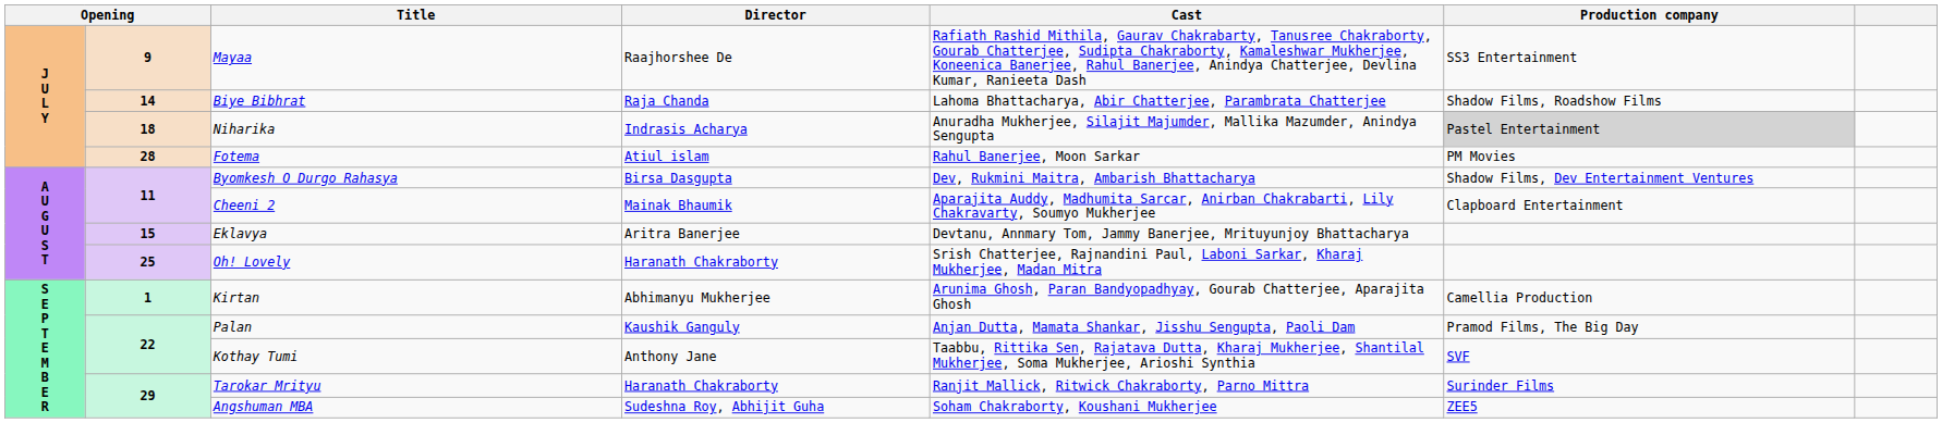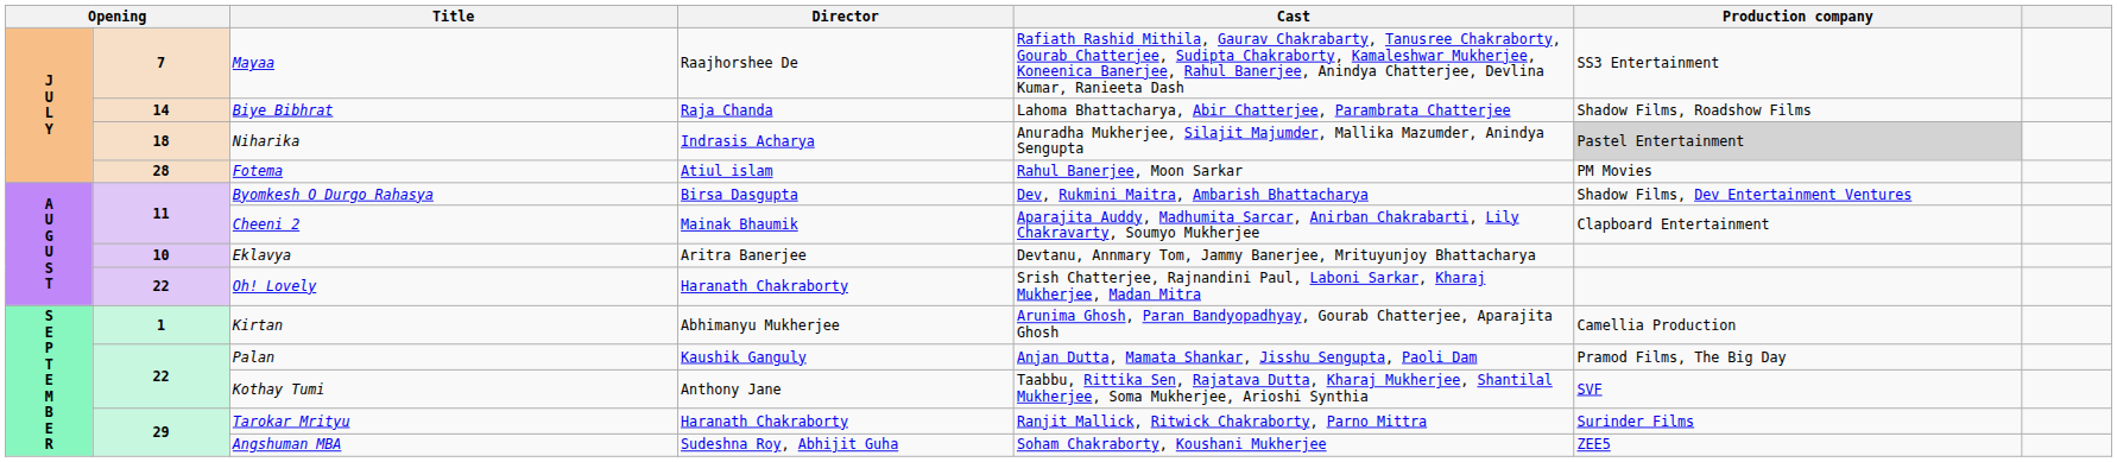Mayaa | column 2: 9 -> 7
Eklavya | column 2: 15 -> 10
Oh! Lovely | column 2: 25 -> 22
